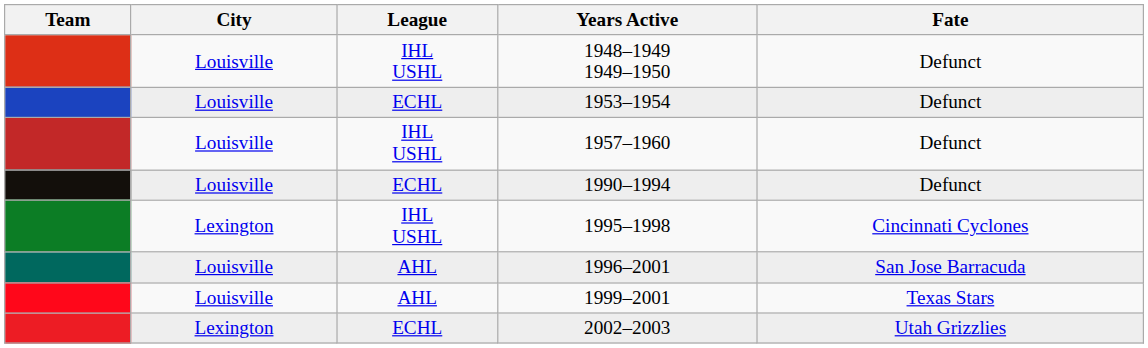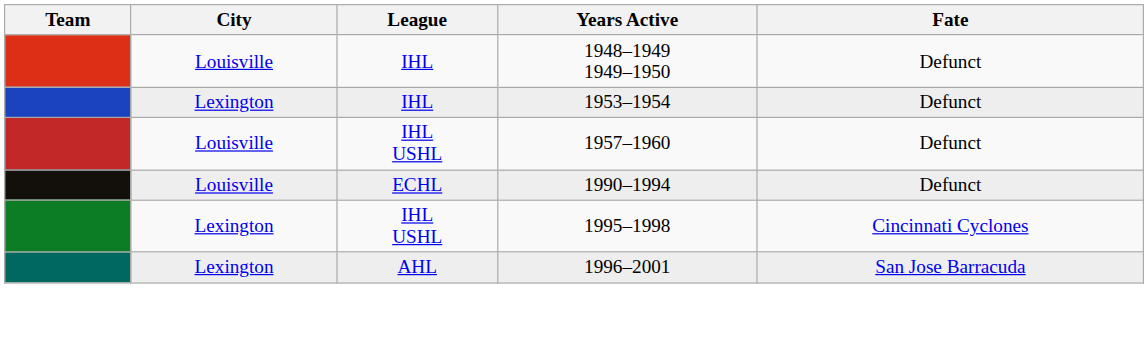1948–1949 1949–1950 | League: IHL USHL -> IHL
1953–1954 | City: Louisville -> Lexington
1953–1954 | League: ECHL -> IHL
1996–2001 | City: Louisville -> Lexington
- row: Louisville | AHL | 1999–2001 | Texas Stars
- row: Lexington | ECHL | 2002–2003 | Utah Grizzlies
